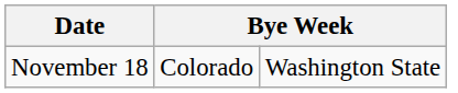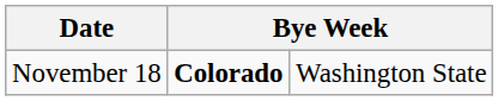November 18 | column 2: normal -> bold
